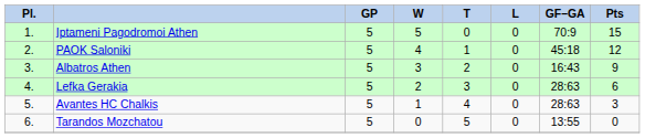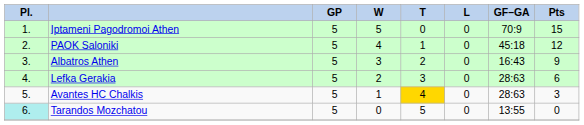Avantes HC Chalkis | column 5: no background -> gold background
Tarandos Mozchatou | column 1: no background -> paleturquoise background
